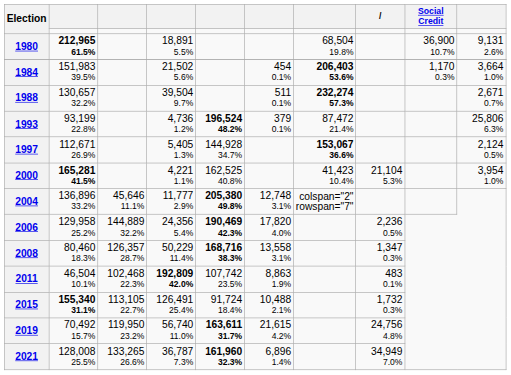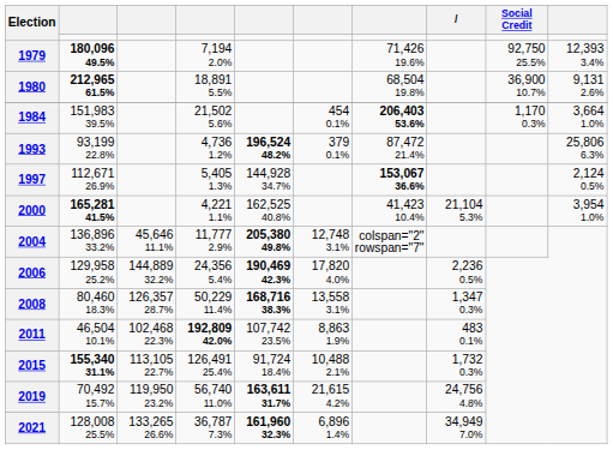+ row: 1979 | 180,096 49.5% | 7,194 2.0% | 71,426 19.6% | 92,750 25.5% | 12,393 3.4%
- row: 1988 | 130,657 32.2% | 39,504 9.7% | 511 0.1% | 232,274 57.3% | 2,671 0.7%
